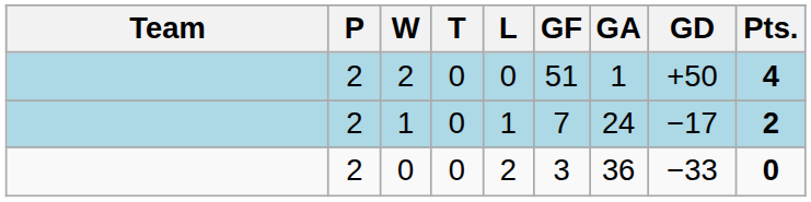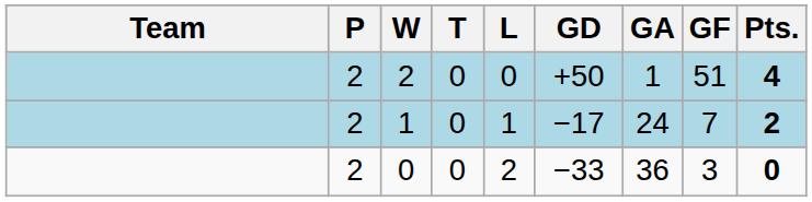columns swapped: GF <-> GD
